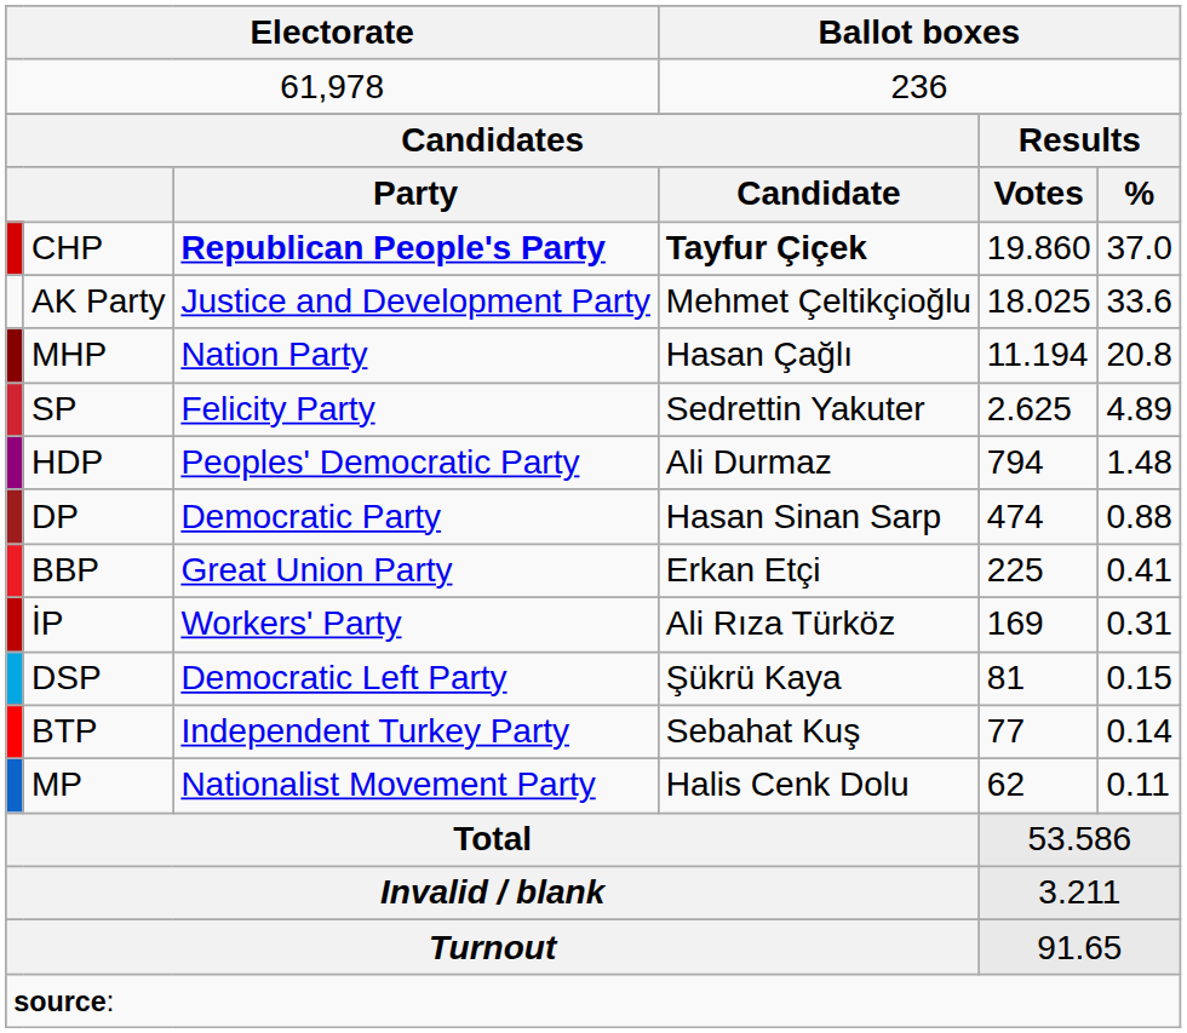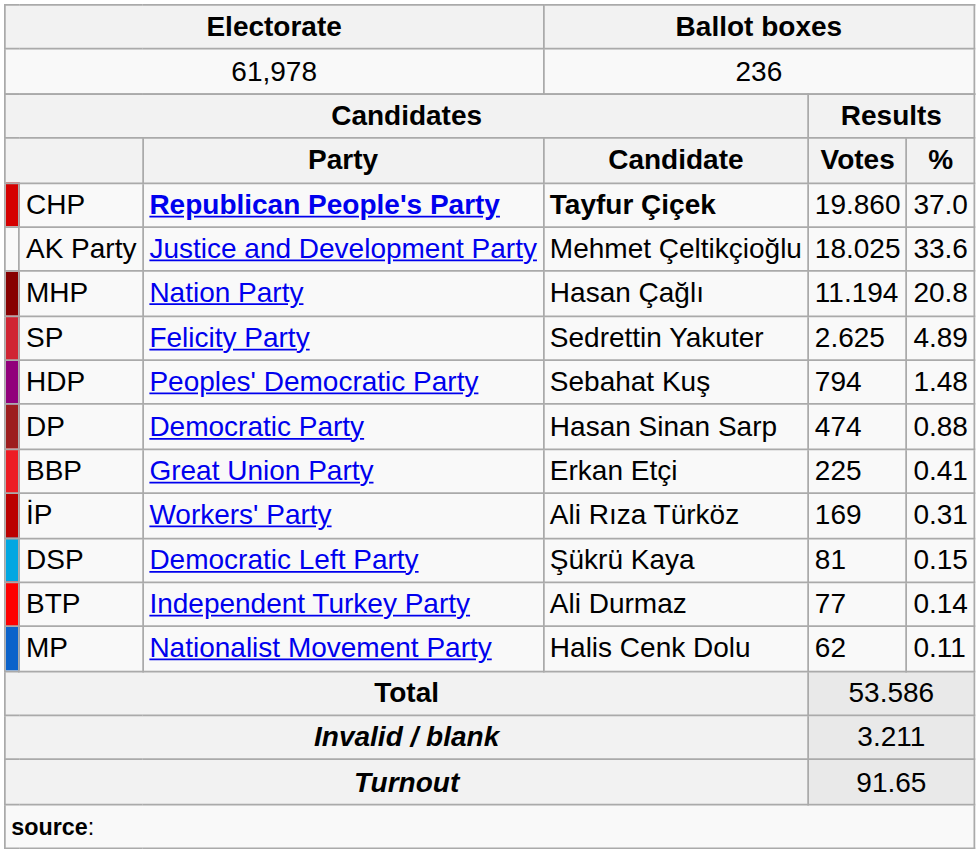HDP | column 4: Ali Durmaz -> Sebahat Kuş
BTP | column 4: Sebahat Kuş -> Ali Durmaz
